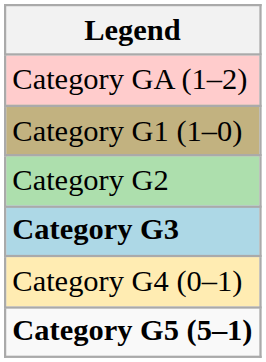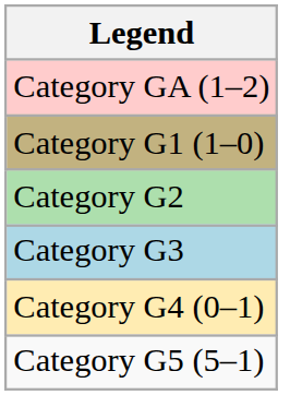row 5 | column 1: bold -> normal
row 7 | column 1: bold -> normal
